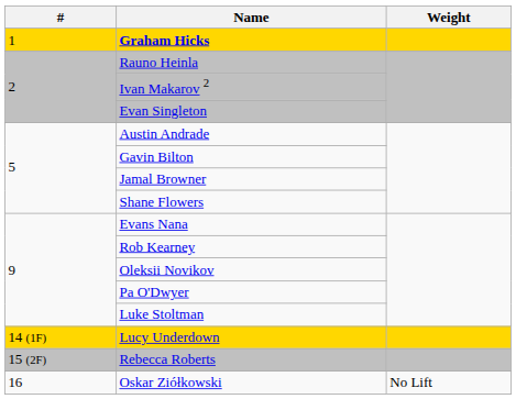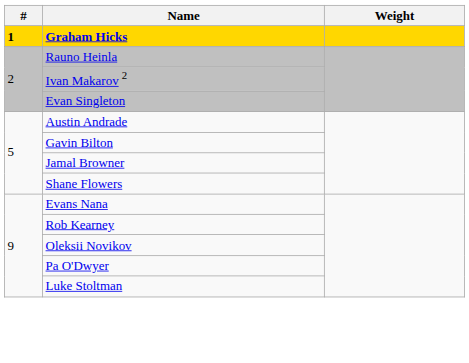Graham Hicks | #: normal -> bold
- row: 14 (1F) | Lucy Underdown
- row: 15 (2F) | Rebecca Roberts
- row: 16 | Oskar Ziółkowski | No Lift
